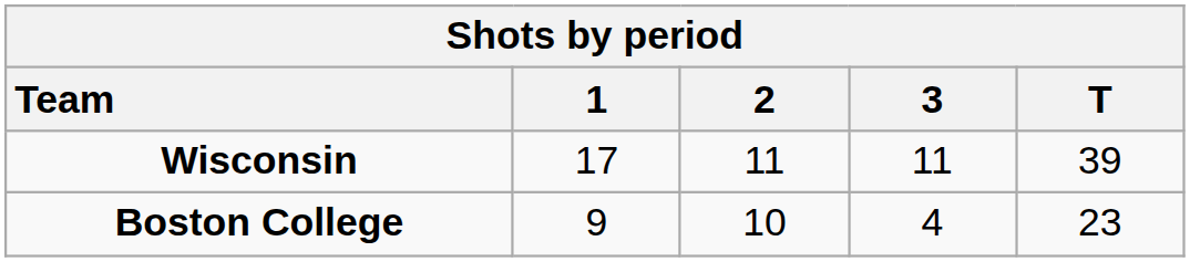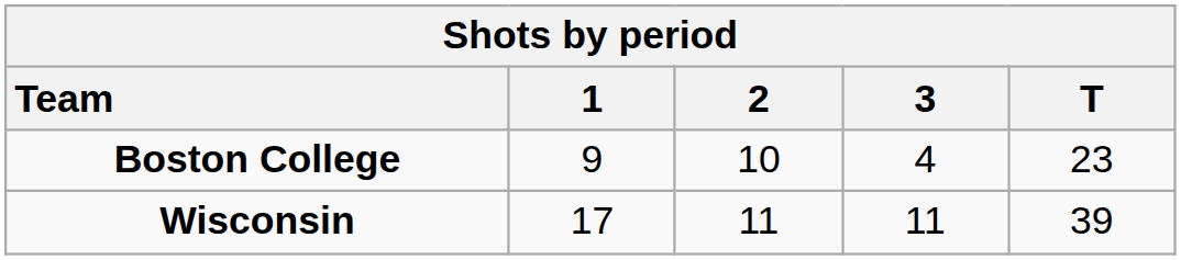rows swapped: Boston College <-> Wisconsin
